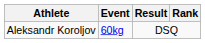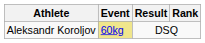Aleksandr Koroljov | Event: no background -> khaki background
